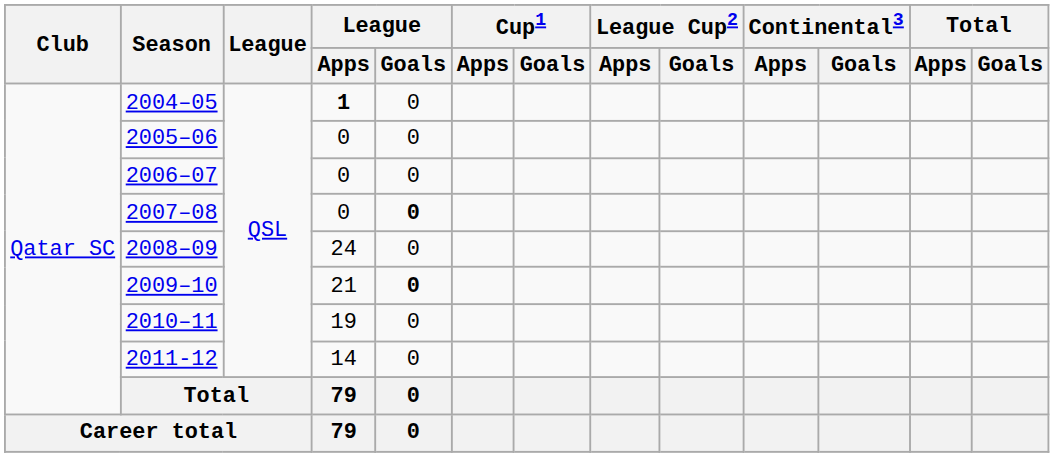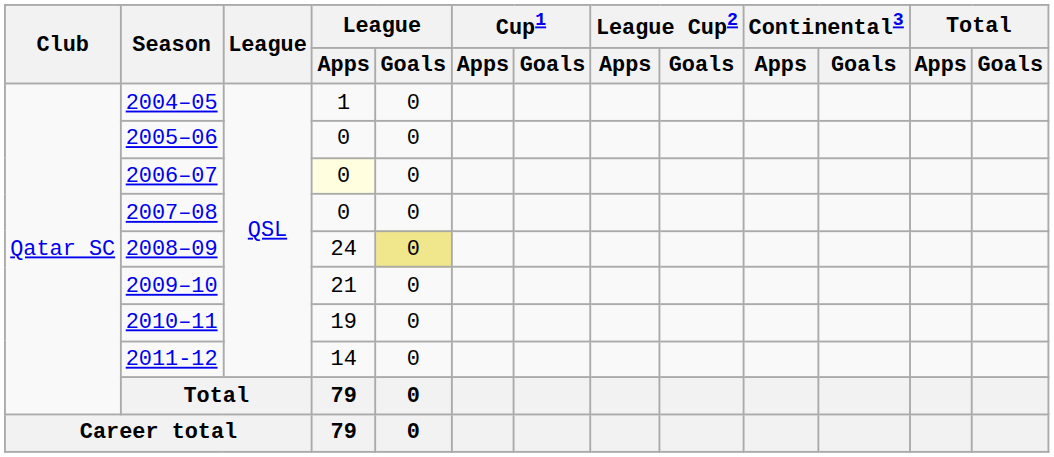2004–05 | League / Apps: bold -> normal
2006–07 | League / Apps: no background -> lightyellow background
2007–08 | League / Goals: bold -> normal
2008–09 | League / Goals: no background -> khaki background
2009–10 | League / Goals: bold -> normal
